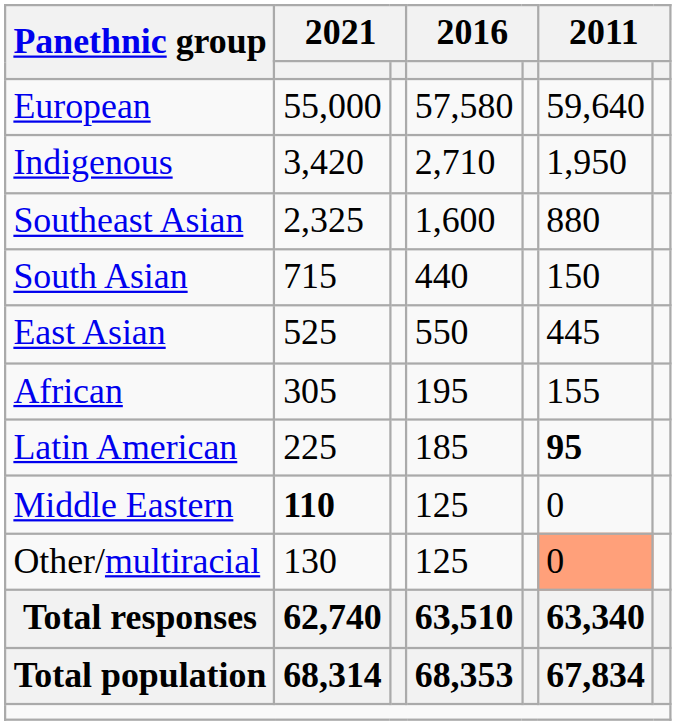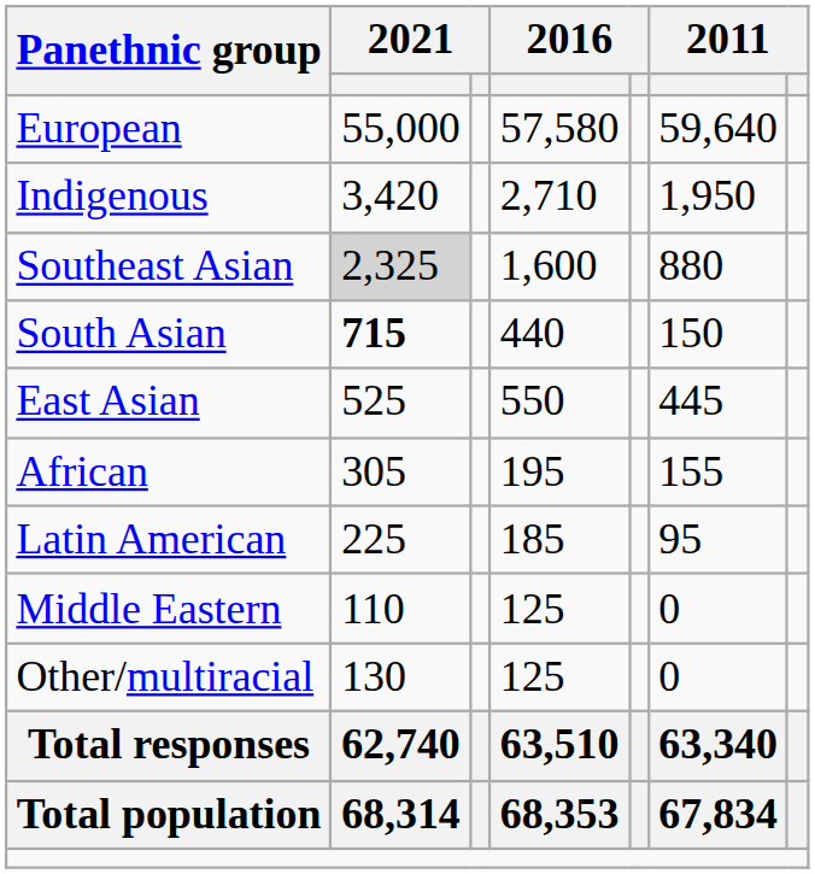Southeast Asian | column 2: no background -> lightgrey background
South Asian | column 2: normal -> bold
Latin American | column 6: bold -> normal
Middle Eastern | column 2: bold -> normal
Other/multiracial | column 6: lightsalmon background -> no background
